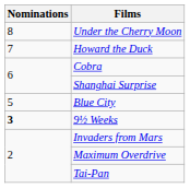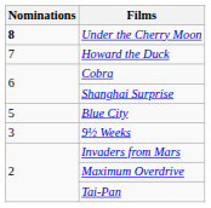Under the Cherry Moon | Nominations: normal -> bold
9½ Weeks | Nominations: bold -> normal
